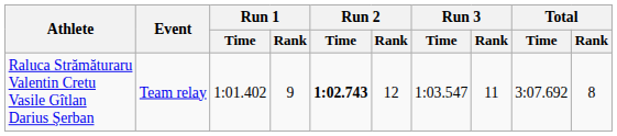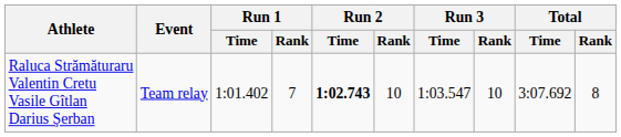row 3 | Run 1 / Rank: 9 -> 7
row 3 | Run 2 / Rank: 12 -> 10
row 3 | Run 3 / Rank: 11 -> 10
